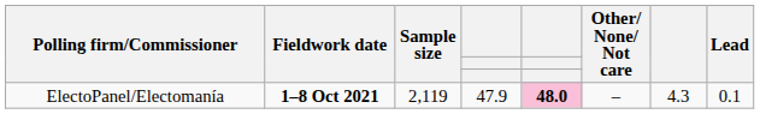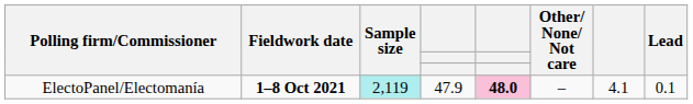ElectoPanel/Electomanía | Sample size: no background -> paleturquoise background
ElectoPanel/Electomanía | column 7: 4.3 -> 4.1
